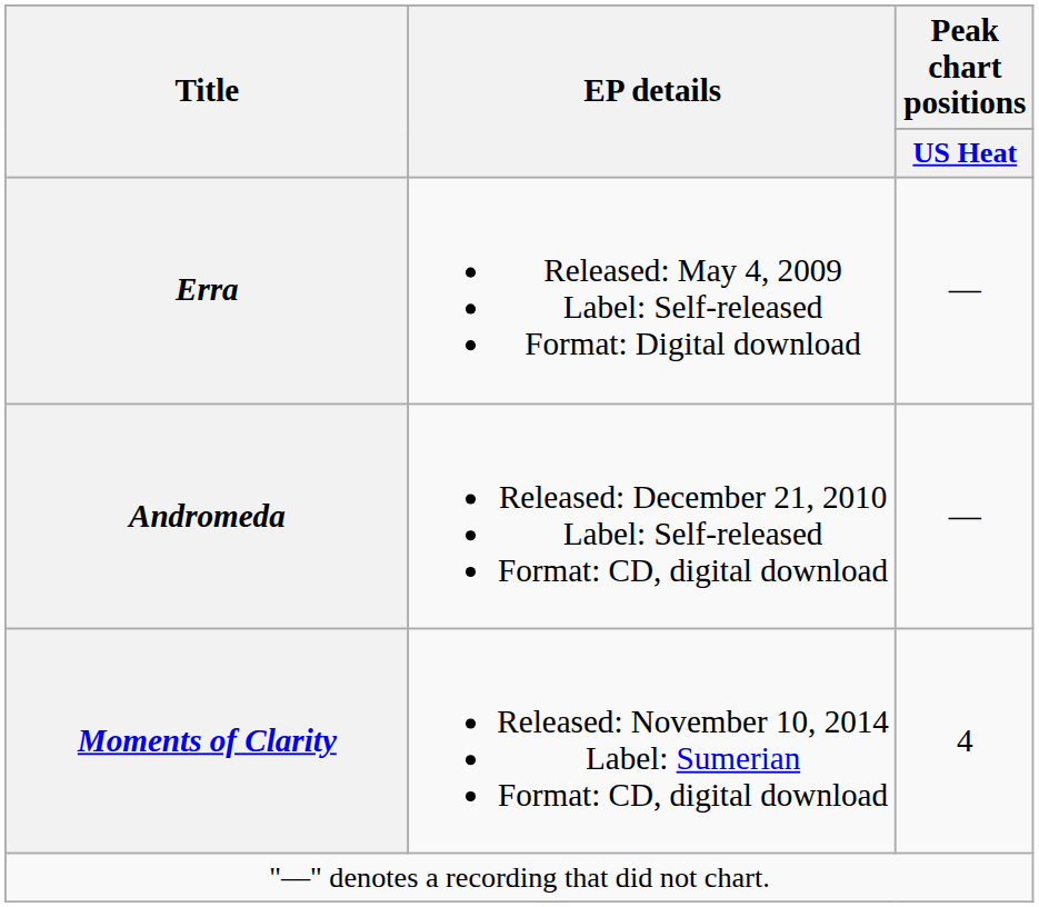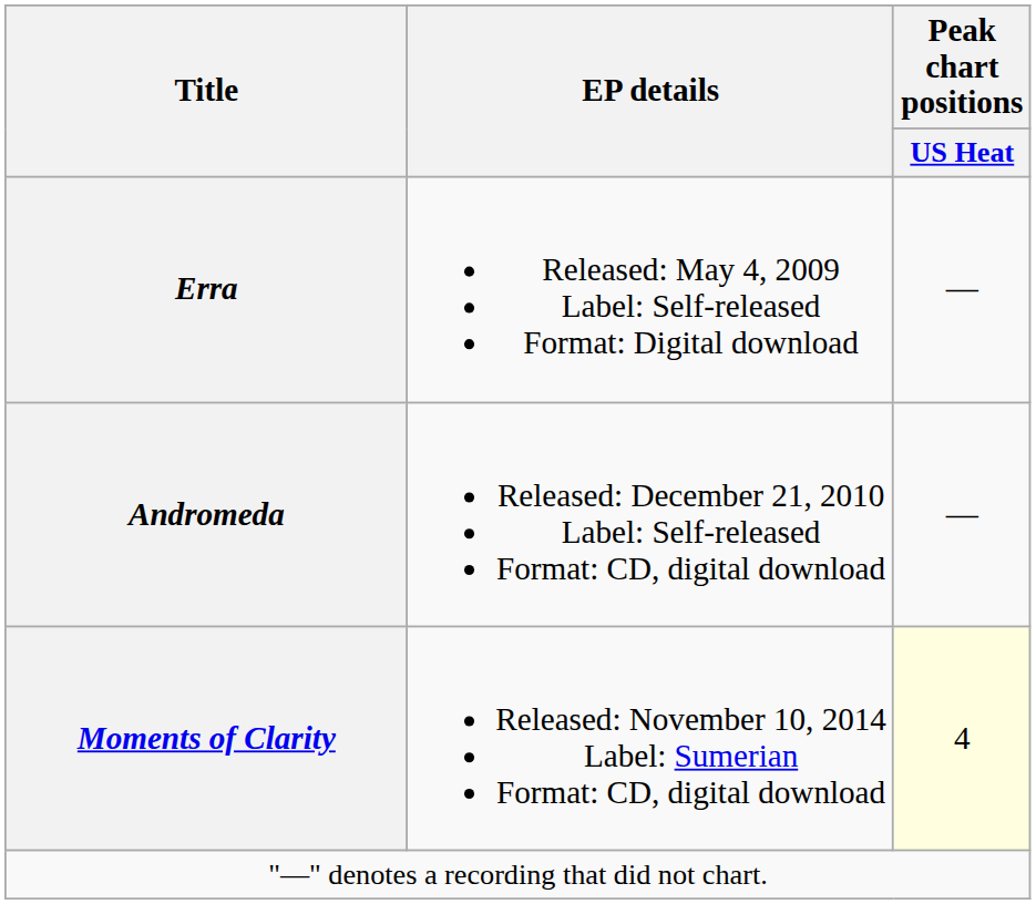Moments of Clarity | Peak chart positions / US Heat: no background -> lightyellow background
